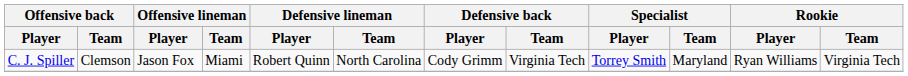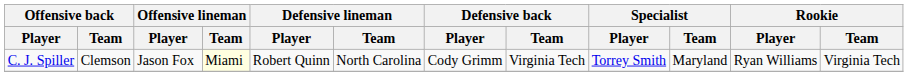C. J. Spiller | Offensive lineman / Team: no background -> lightyellow background
